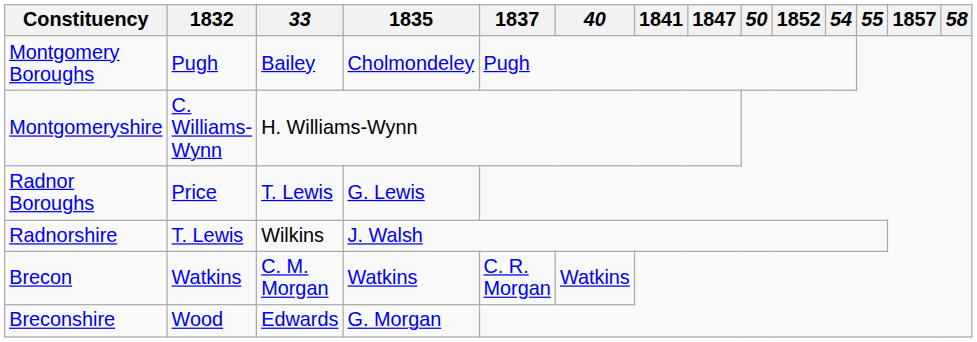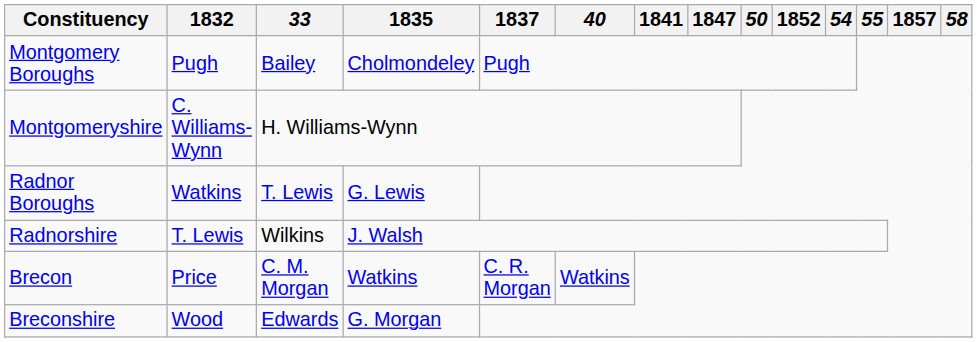Radnor Boroughs | 1832: Price -> Watkins
Brecon | 1832: Watkins -> Price
